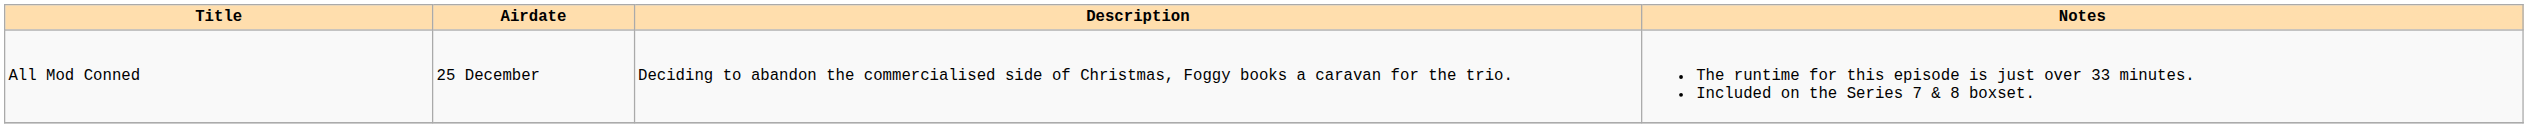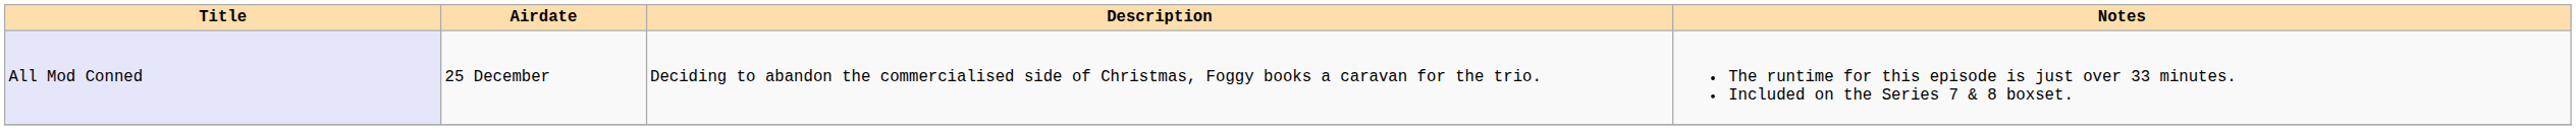row 2 | Title: no background -> lavender background
